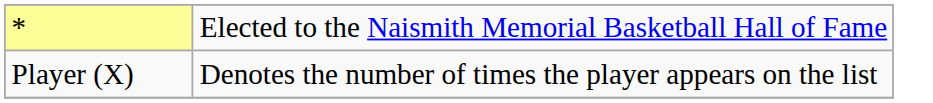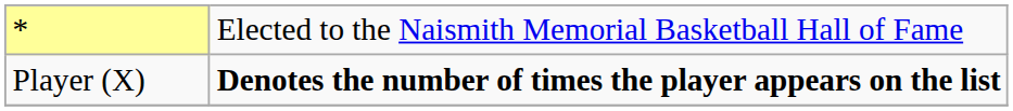Player (X) | column 2: normal -> bold
